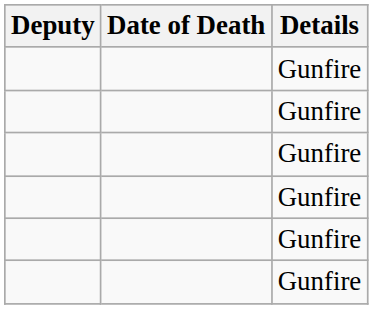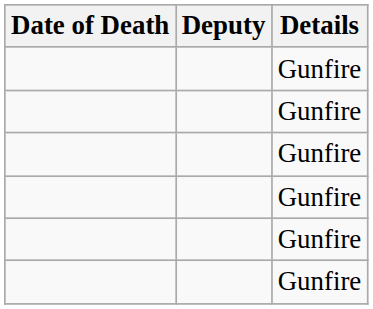columns swapped: Deputy <-> Date of Death
